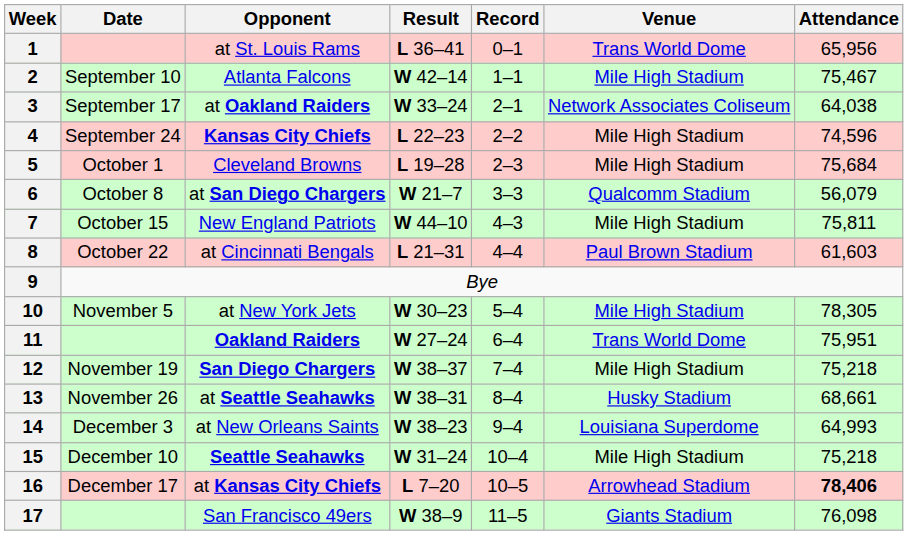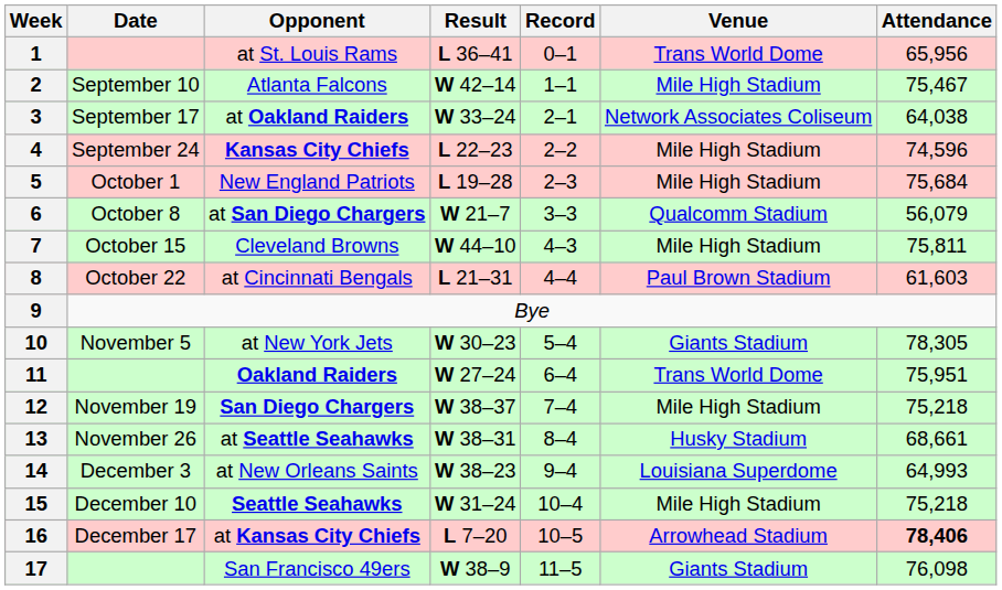5 | Opponent: Cleveland Browns -> New England Patriots
7 | Opponent: New England Patriots -> Cleveland Browns
10 | Venue: Mile High Stadium -> Giants Stadium
